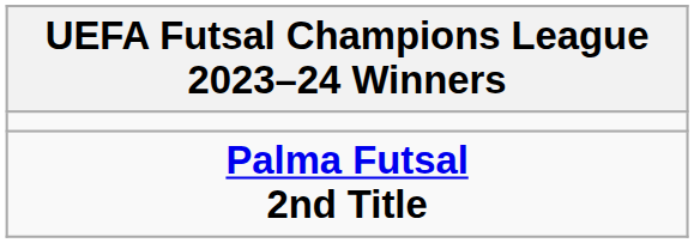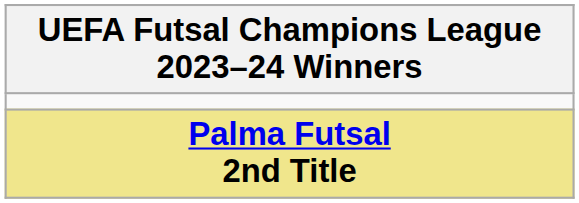row 3 | column 1: no background -> khaki background
